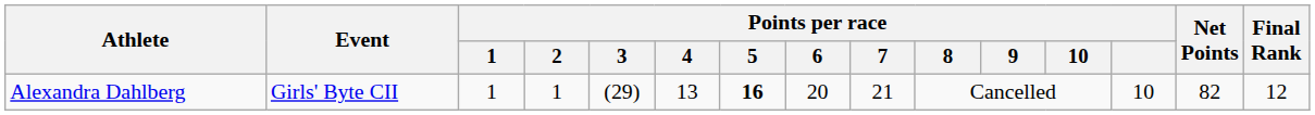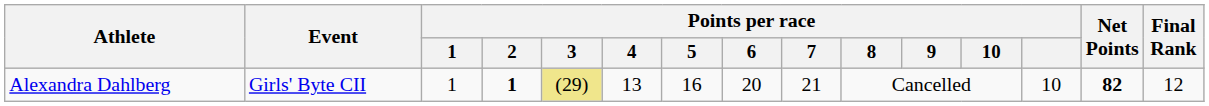Alexandra Dahlberg | Points per race / 2: normal -> bold
Alexandra Dahlberg | Points per race / 3: no background -> khaki background
Alexandra Dahlberg | Points per race / 5: bold -> normal
Alexandra Dahlberg | Net Points: normal -> bold
